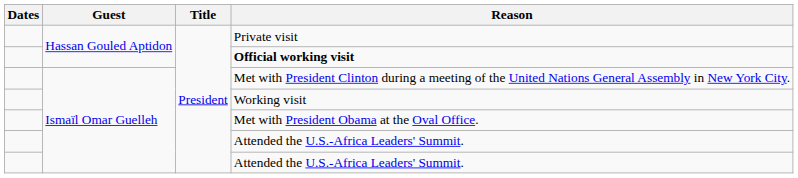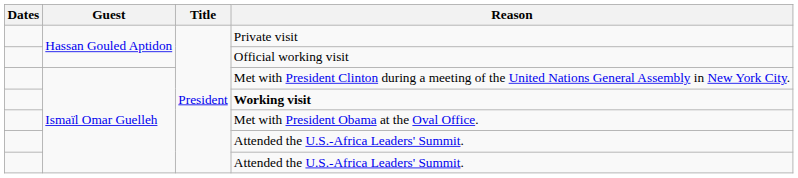Official working visit | Reason: bold -> normal
Working visit | Reason: normal -> bold
